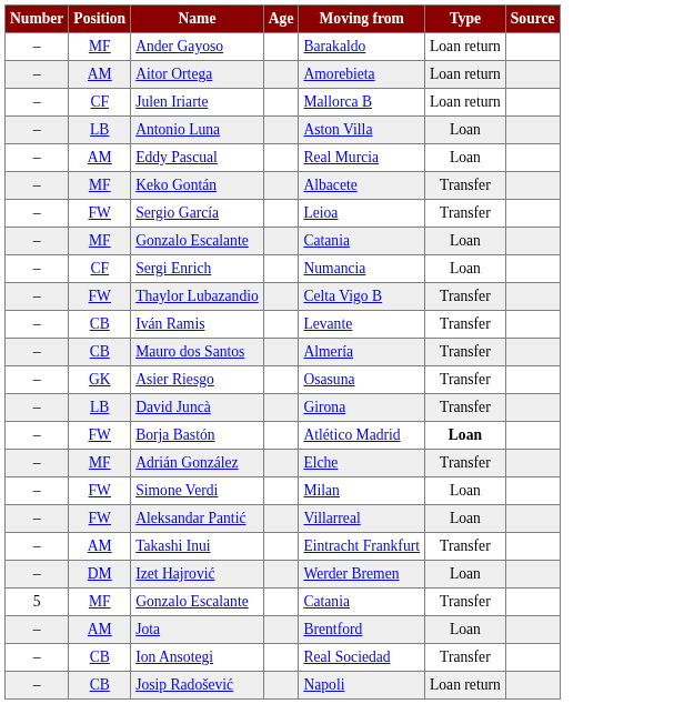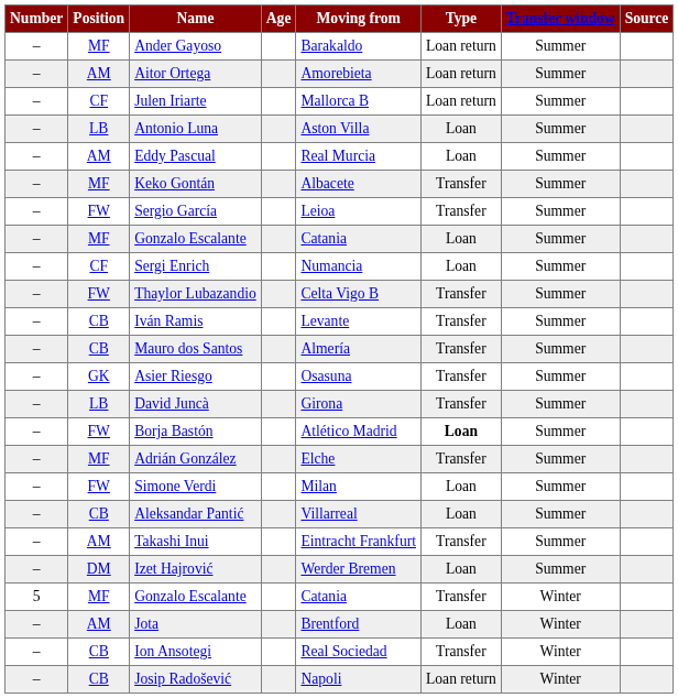+ column: Transfer window | Summer | Summer | Summer | Summer | Summer | Summer | Summer | Summer | Summer | Summer | Summer | Summer | Summer | Summer | Summer | Summer | Summer | Summer | Summer | Summer | Winter | Winter | Winter | Winter
Aleksandar Pantić | Position: FW -> CB
